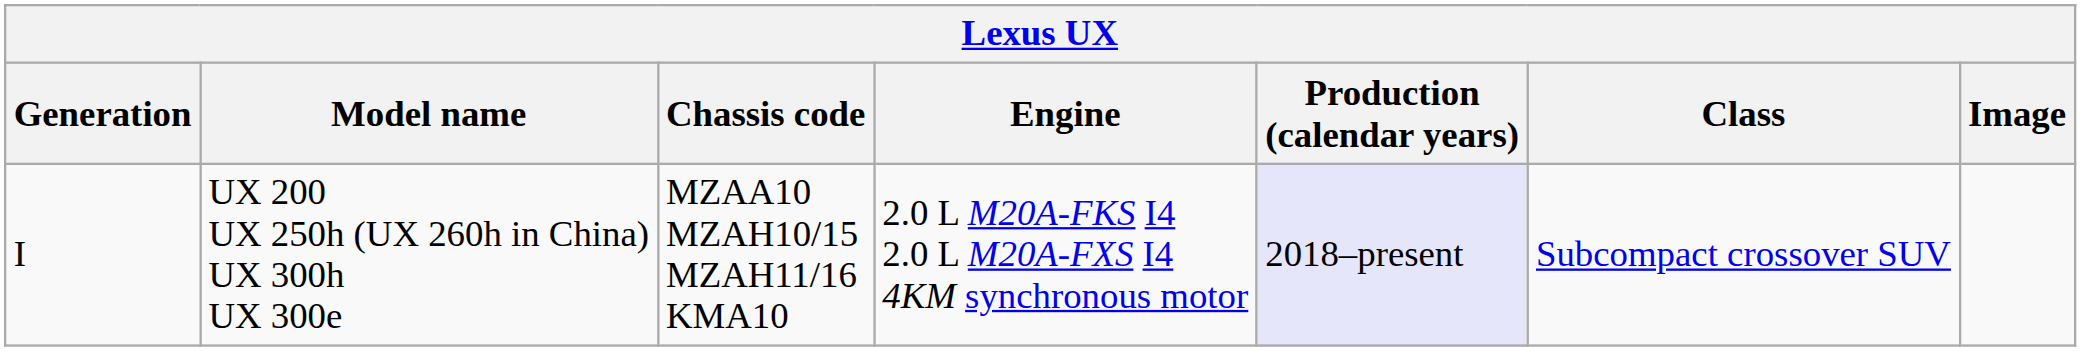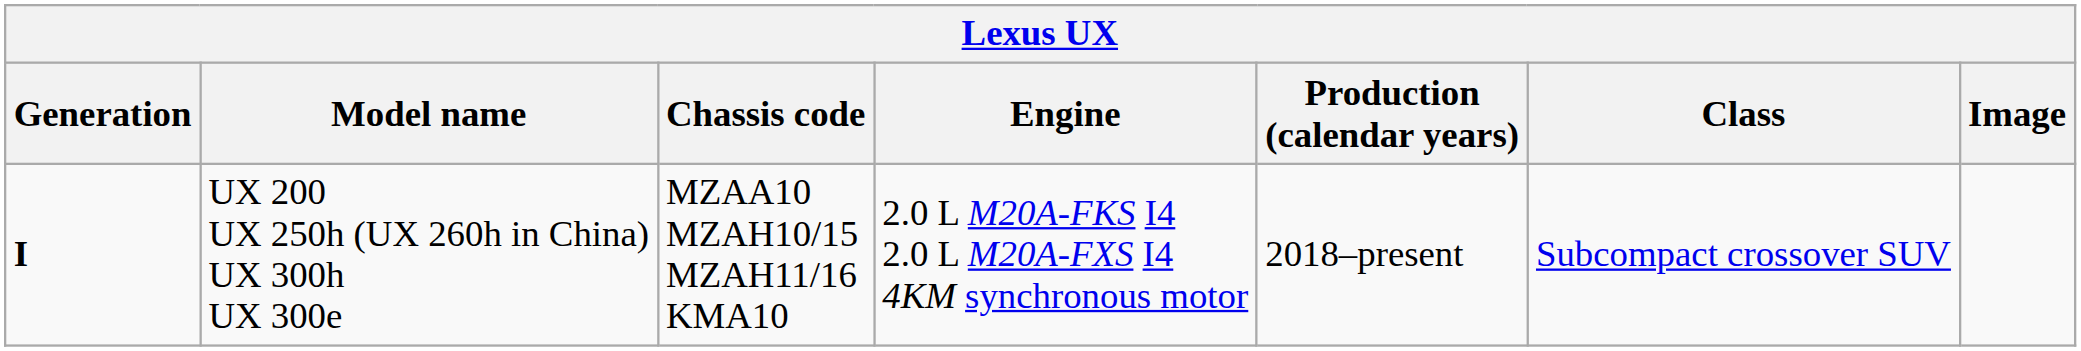UX 200 UX 250h (UX 260h in China) UX 300h UX 300e | Generation: normal -> bold
UX 200 UX 250h (UX 260h in China) UX 300h UX 300e | Production (calendar years): lavender background -> no background
